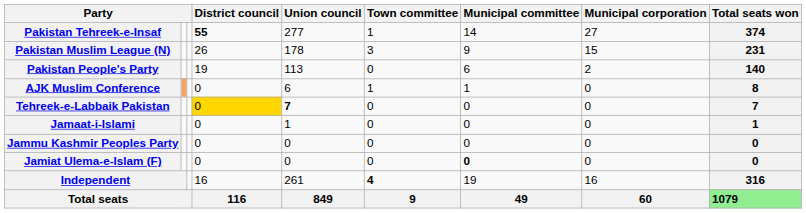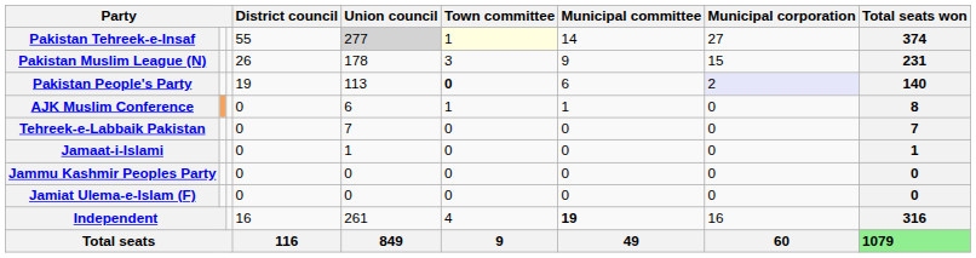Pakistan Tehreek-e-Insaf | District council: bold -> normal
Pakistan Tehreek-e-Insaf | Union council: no background -> lightgrey background
Pakistan Tehreek-e-Insaf | Town committee: no background -> lightyellow background
Pakistan People's Party | Town committee: normal -> bold
Pakistan People's Party | Municipal corporation: no background -> lavender background
Tehreek-e-Labbaik Pakistan | District council: gold background -> no background
Tehreek-e-Labbaik Pakistan | Union council: bold -> normal
Jamiat Ulema-e-Islam (F) | Municipal committee: bold -> normal
Independent | Town committee: bold -> normal
Independent | Municipal committee: normal -> bold
